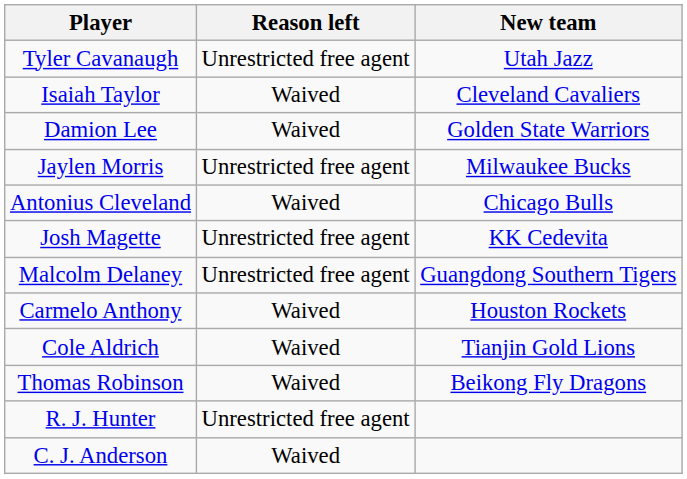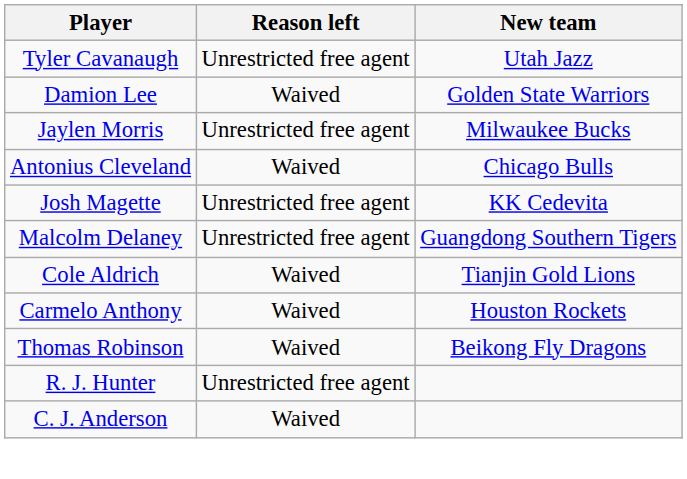- row: Isaiah Taylor | Waived | Cleveland Cavaliers
rows swapped: Carmelo Anthony <-> Cole Aldrich
